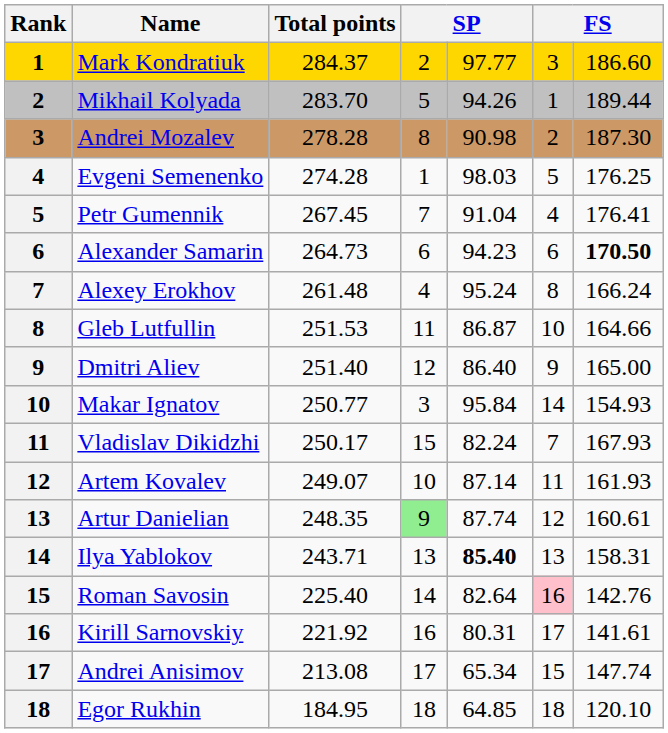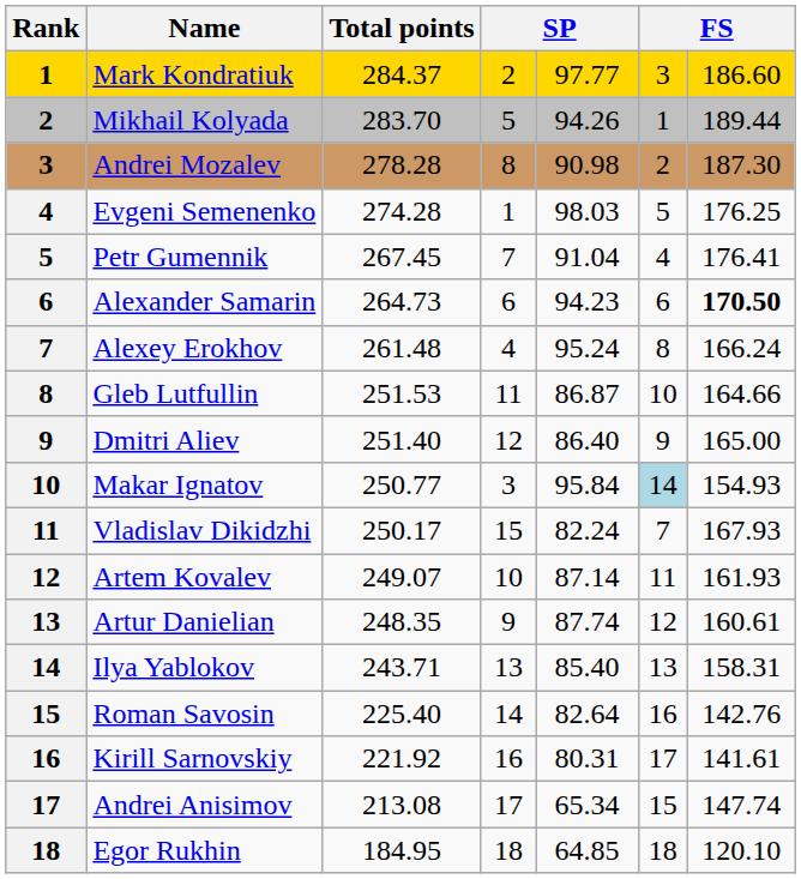Makar Ignatov | column 6: no background -> lightblue background
Artur Danielian | column 4: lightgreen background -> no background
Ilya Yablokov | column 5: bold -> normal
Roman Savosin | column 6: pink background -> no background
